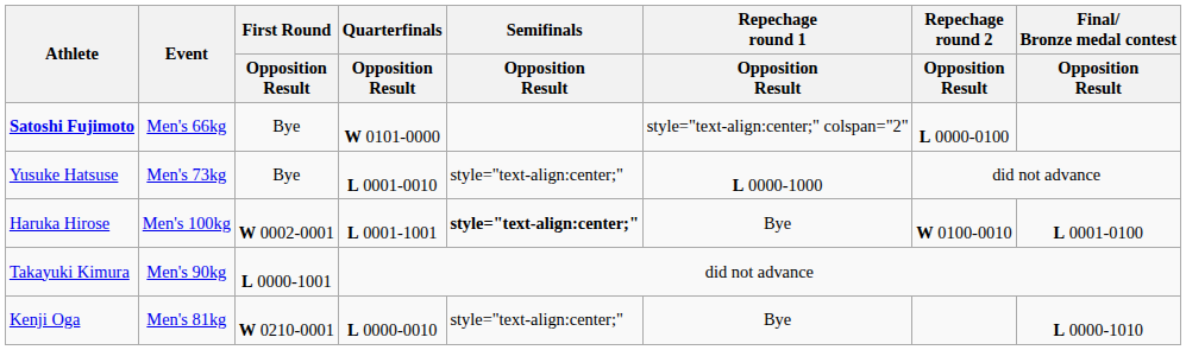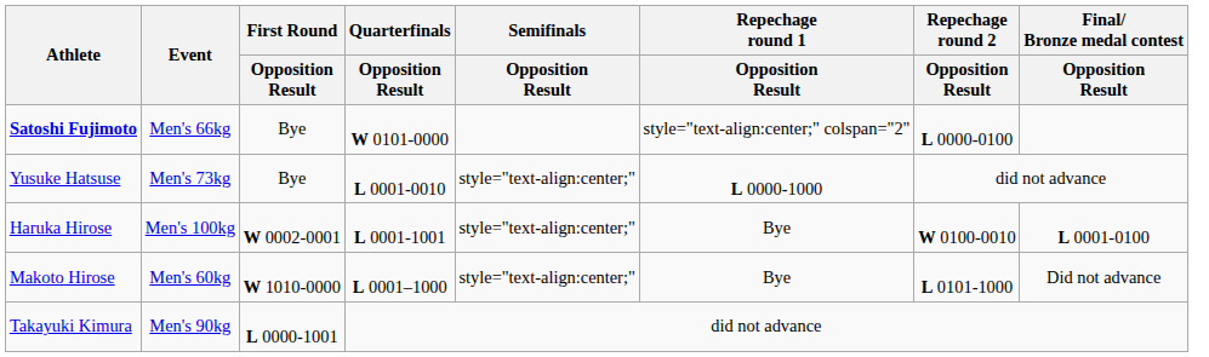Haruka Hirose | Semifinals / Opposition Result: bold -> normal
+ row: Makoto Hirose | Men's 60kg | W 1010-0000 | L 0001–1000 | style="text-align:center;" | Bye | L 0101-1000 | Did not advance
- row: Kenji Oga | Men's 81kg | W 0210-0001 | L 0000-0010 | style="text-align:center;" | Bye | L 0000-1010
